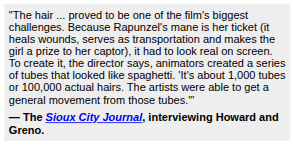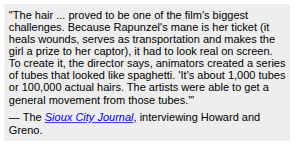row 2 | column 1: bold -> normal
